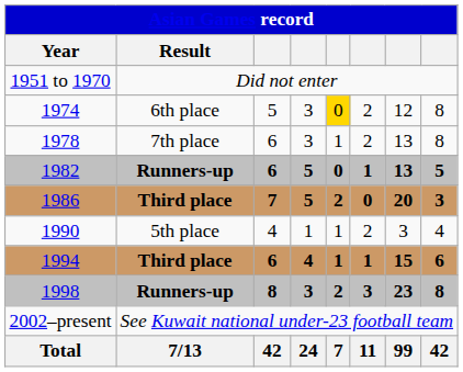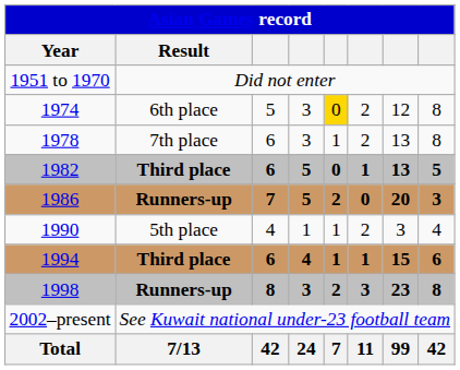1982 | Result: Runners-up -> Third place
1986 | Result: Third place -> Runners-up
